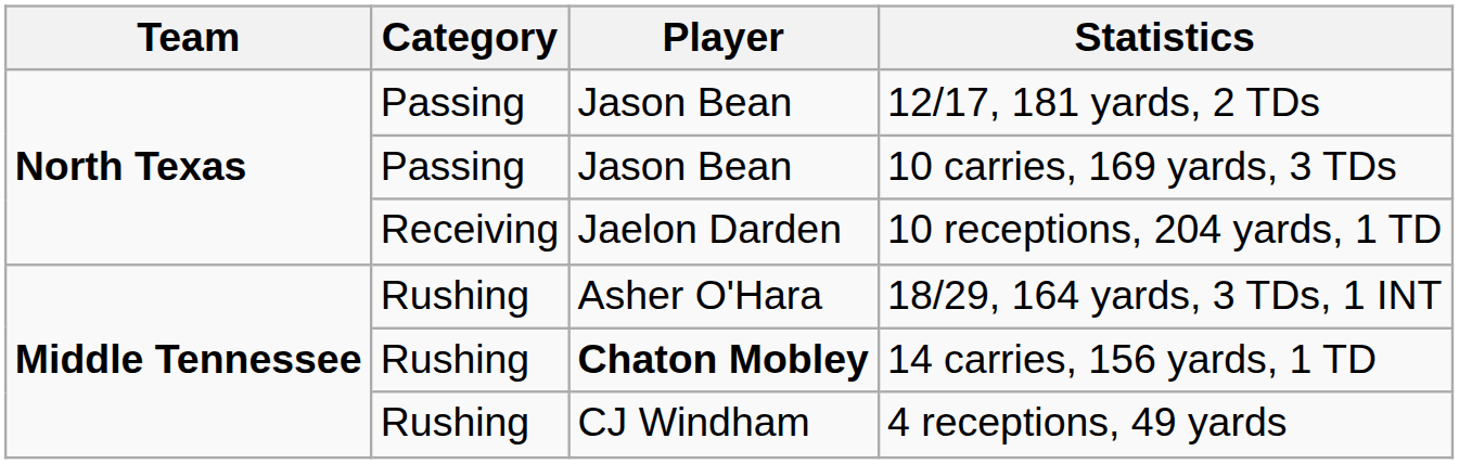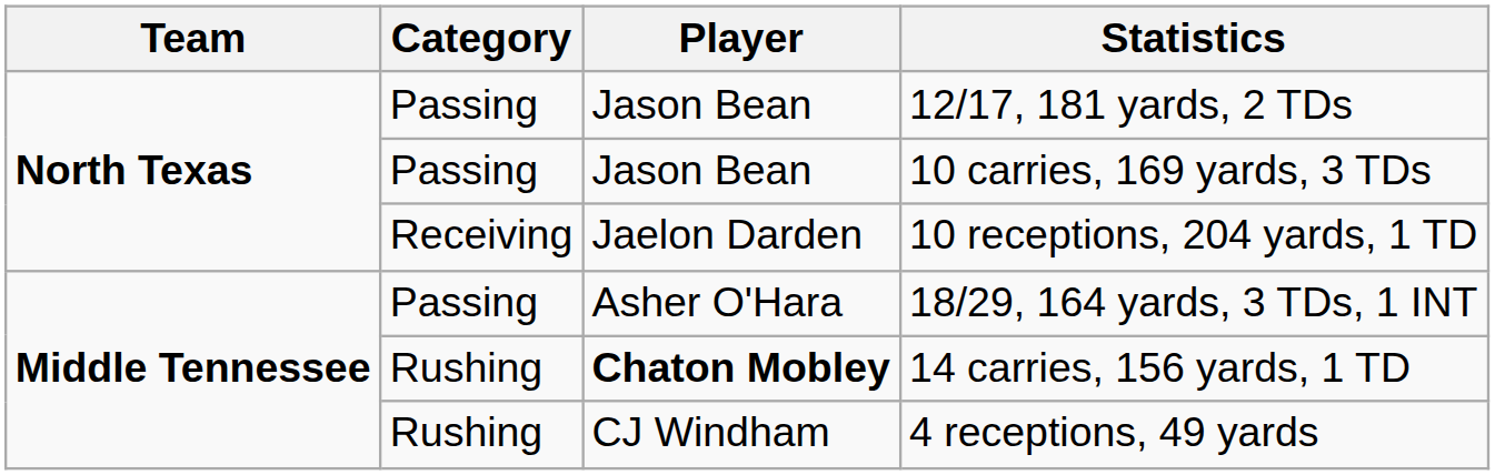18/29, 164 yards, 3 TDs, 1 INT | Category: Rushing -> Passing
